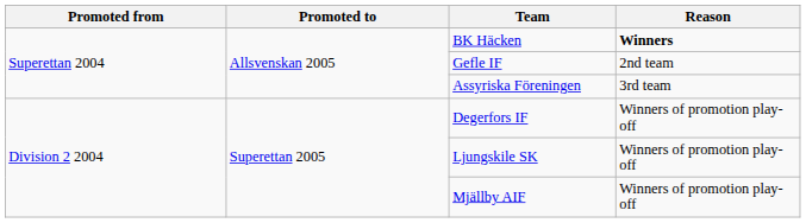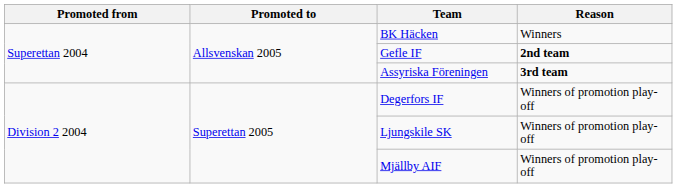BK Häcken | Reason: bold -> normal
Gefle IF | Reason: normal -> bold
Assyriska Föreningen | Reason: normal -> bold
